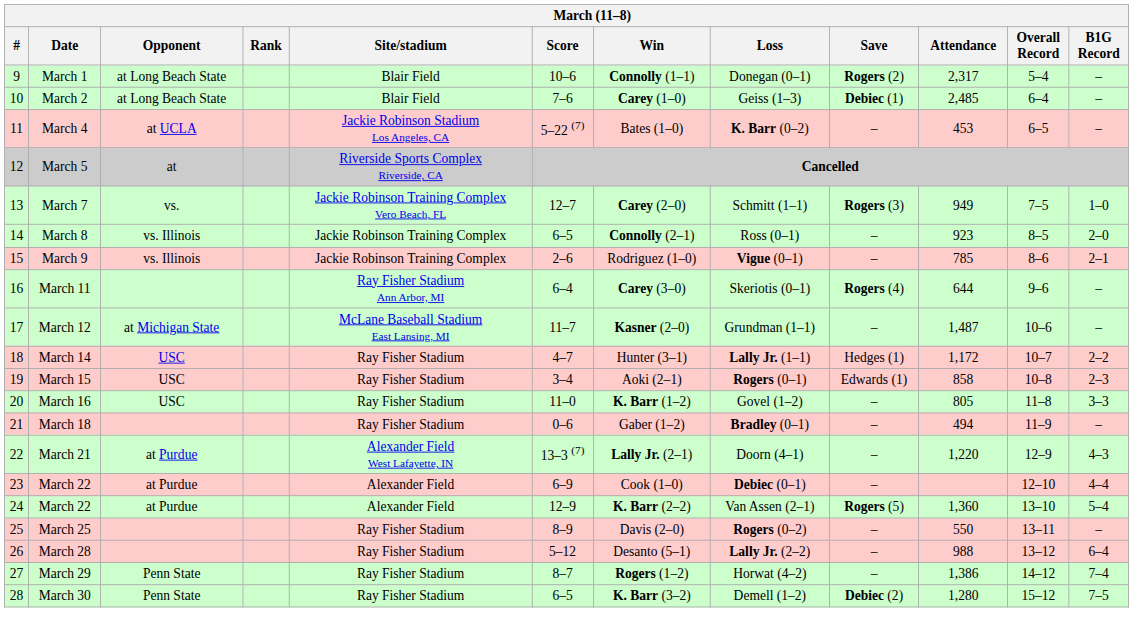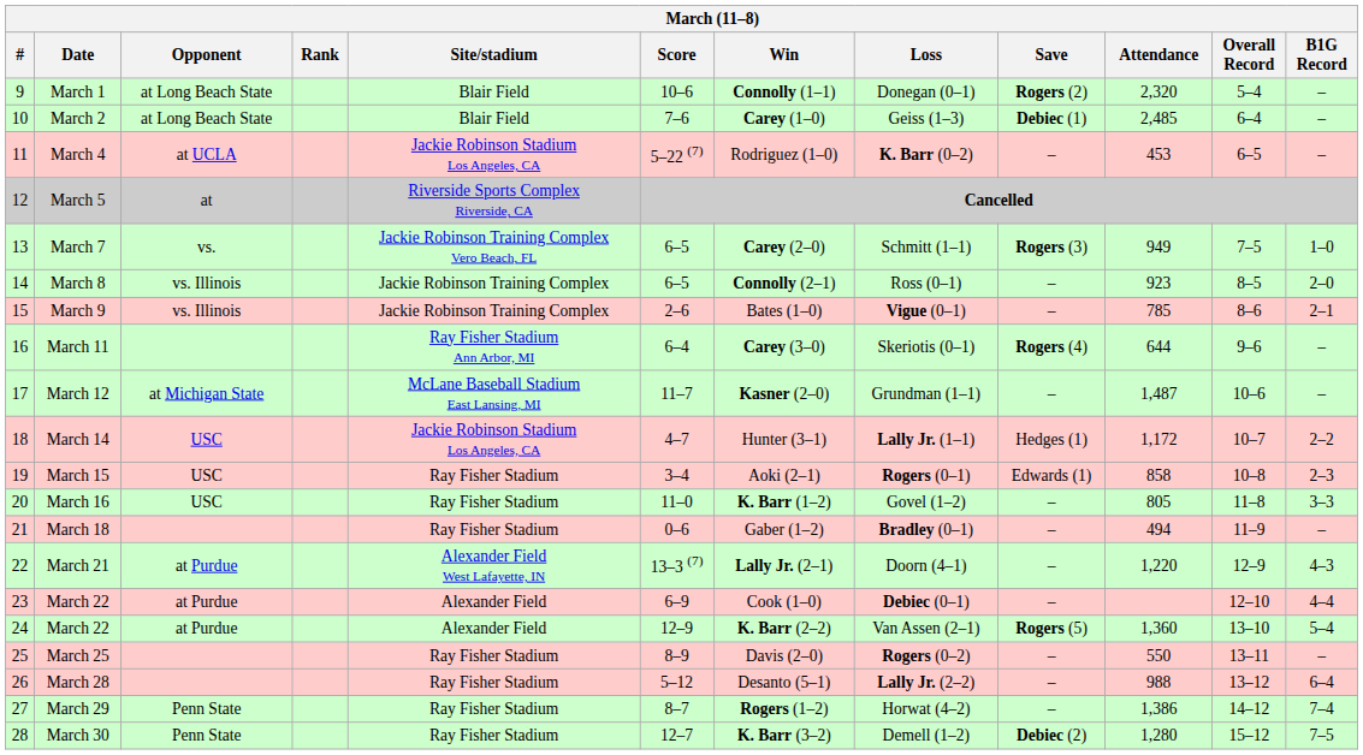March 1 | Attendance: 2,317 -> 2,320
March 4 | Win: Bates (1–0) -> Rodriguez (1–0)
March 7 | Score: 12–7 -> 6–5
March 9 | Win: Rodriguez (1–0) -> Bates (1–0)
March 14 | Site/stadium: Ray Fisher Stadium -> Jackie Robinson Stadium Los Angeles, CA
March 30 | Score: 6–5 -> 12–7
